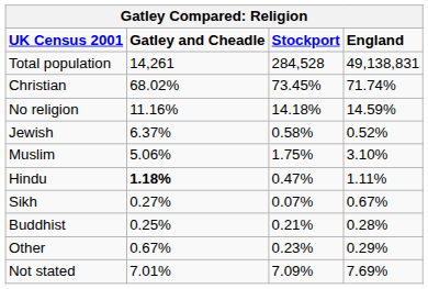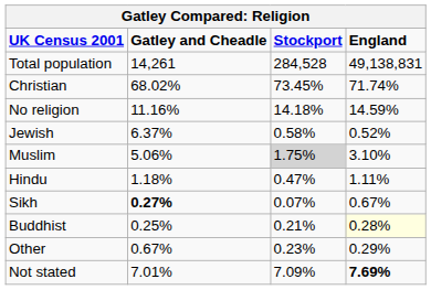Muslim | Stockport: no background -> lightgrey background
Hindu | Gatley and Cheadle: bold -> normal
Sikh | Gatley and Cheadle: normal -> bold
Buddhist | England: no background -> lightyellow background
Not stated | England: normal -> bold
